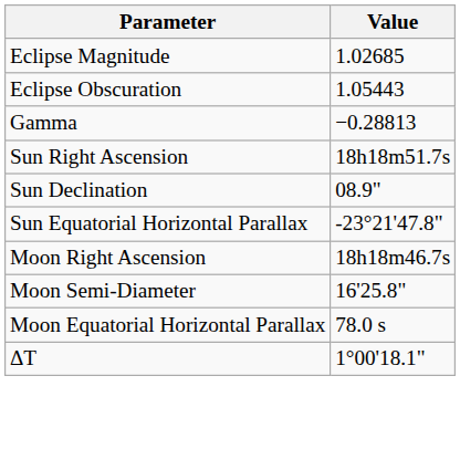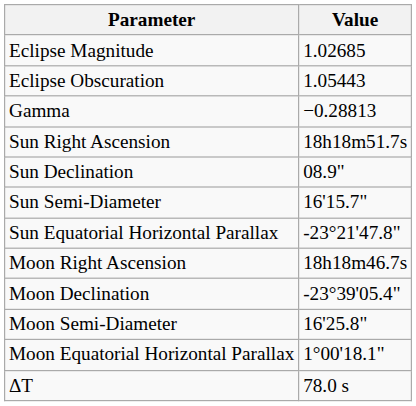+ row: Sun Semi-Diameter | 16'15.7"
+ row: Moon Declination | -23°39'05.4"
Moon Equatorial Horizontal Parallax | Value: 78.0 s -> 1°00'18.1"
ΔT | Value: 1°00'18.1" -> 78.0 s
